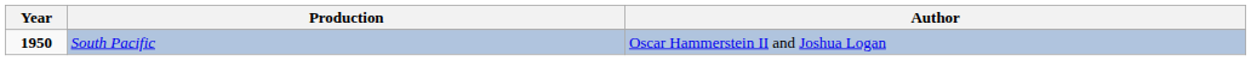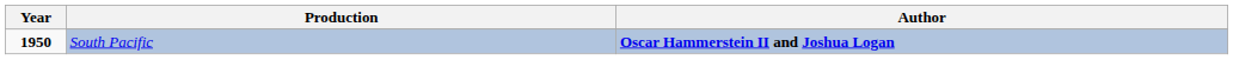South Pacific | Author: normal -> bold
